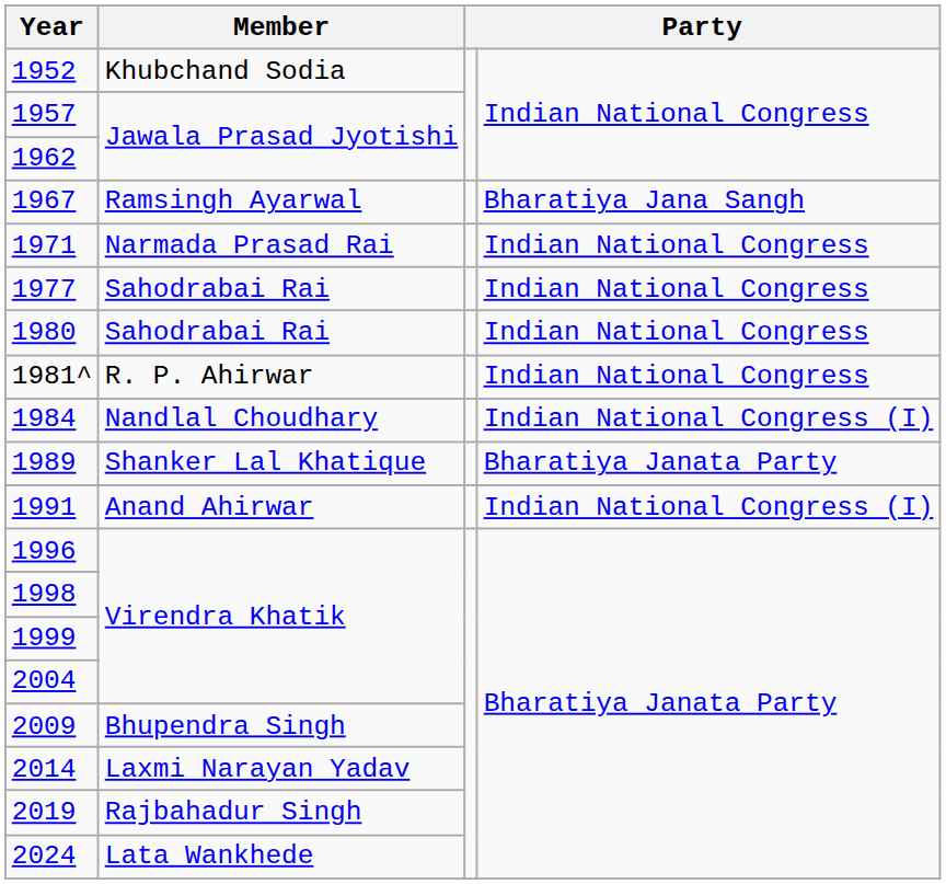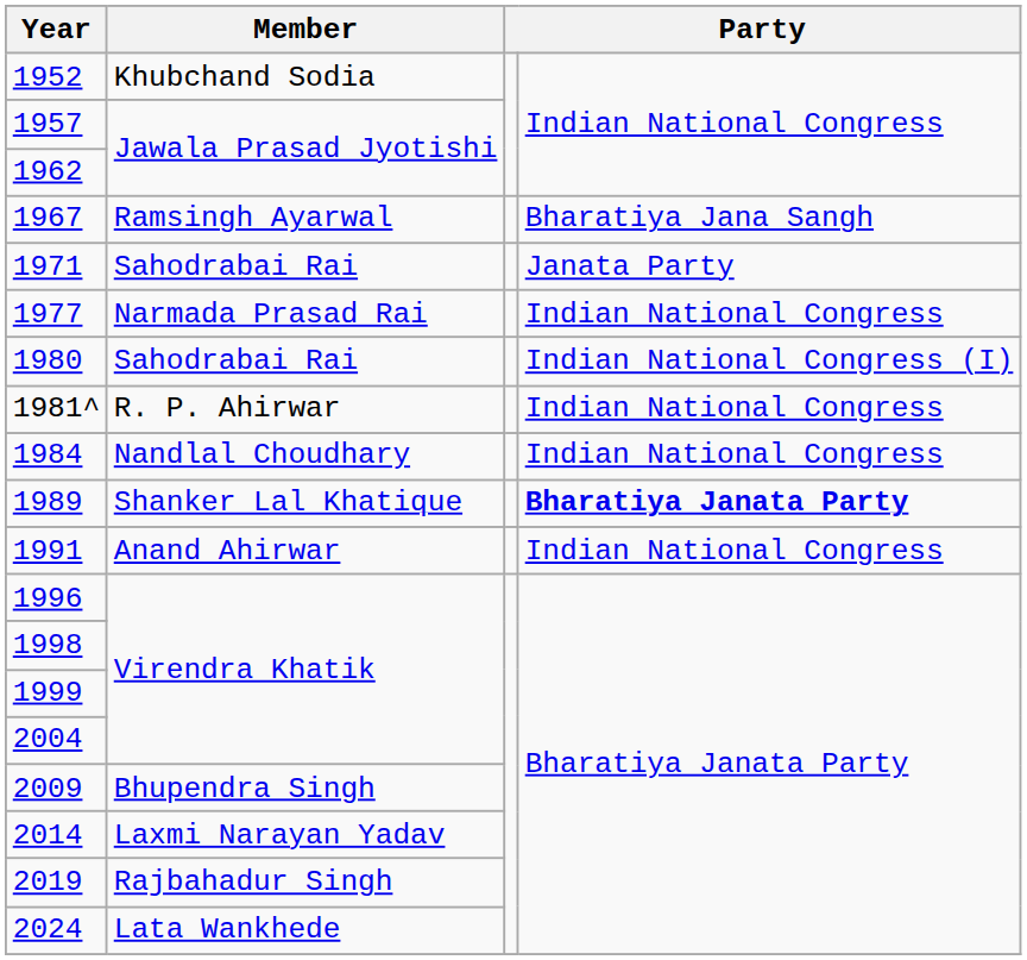1971 | Member: Narmada Prasad Rai -> Sahodrabai Rai
1971 | column 4: Indian National Congress -> Janata Party
1977 | Member: Sahodrabai Rai -> Narmada Prasad Rai
1980 | column 4: Indian National Congress -> Indian National Congress (I)
1984 | column 4: Indian National Congress (I) -> Indian National Congress
1989 | column 4: normal -> bold
1991 | column 4: Indian National Congress (I) -> Indian National Congress
